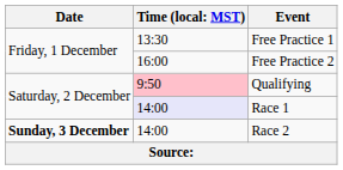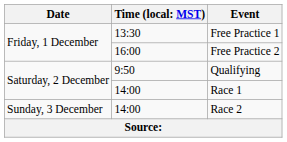Qualifying | column 2: pink background -> no background
Race 1 | column 2: lavender background -> no background
Race 2 | Date: bold -> normal
